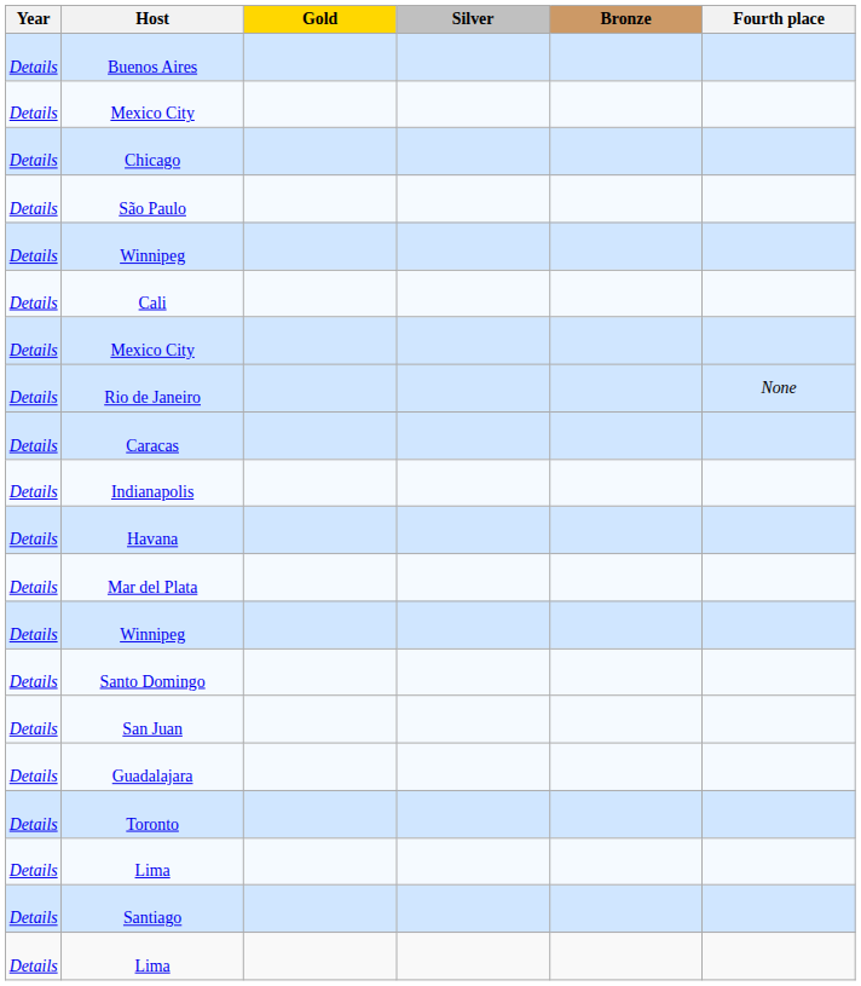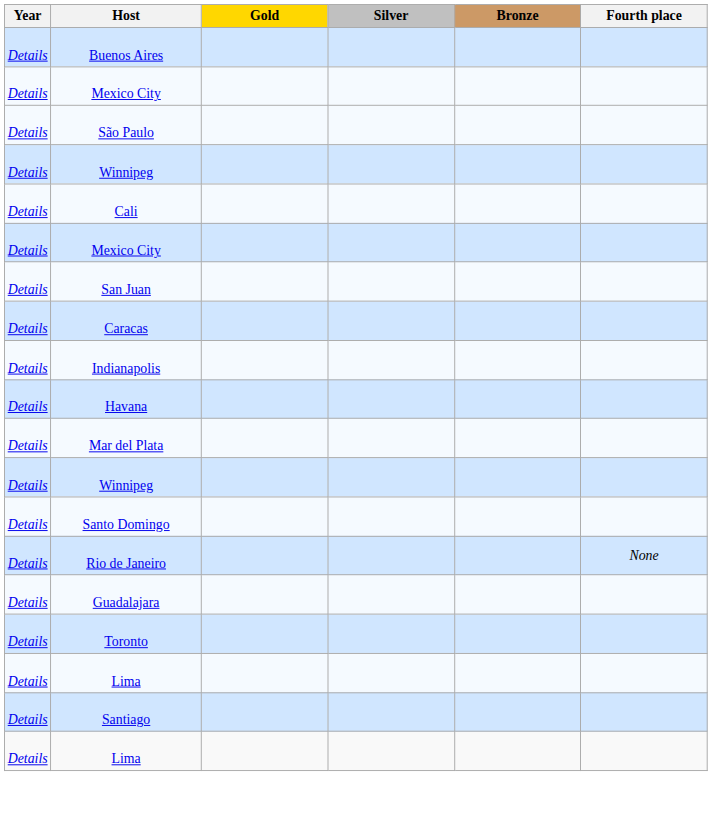- row: Details | Chicago
rows swapped: San Juan <-> Rio de Janeiro
